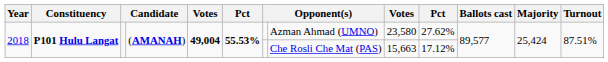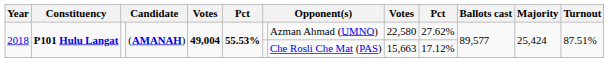row 2 | column 9: 23,580 -> 22,580
